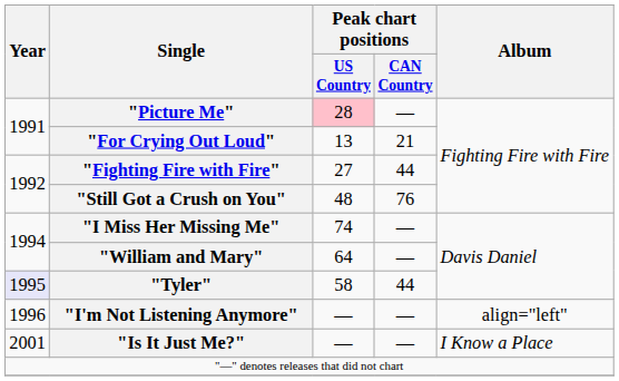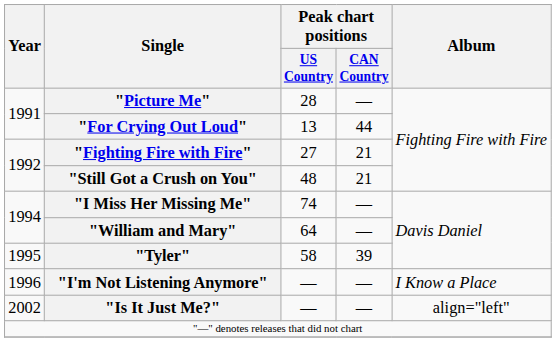"Picture Me" | Peak chart positions / US Country: pink background -> no background
"For Crying Out Loud" | Peak chart positions / CAN Country: 21 -> 44
"Fighting Fire with Fire" | Peak chart positions / CAN Country: 44 -> 21
"Still Got a Crush on You" | Peak chart positions / CAN Country: 76 -> 21
"Tyler" | Year: lavender background -> no background
"Tyler" | Peak chart positions / CAN Country: 44 -> 39
"I'm Not Listening Anymore" | Album: align="left" -> I Know a Place
"Is It Just Me?" | Year: 2001 -> 2002
"Is It Just Me?" | Album: I Know a Place -> align="left"
